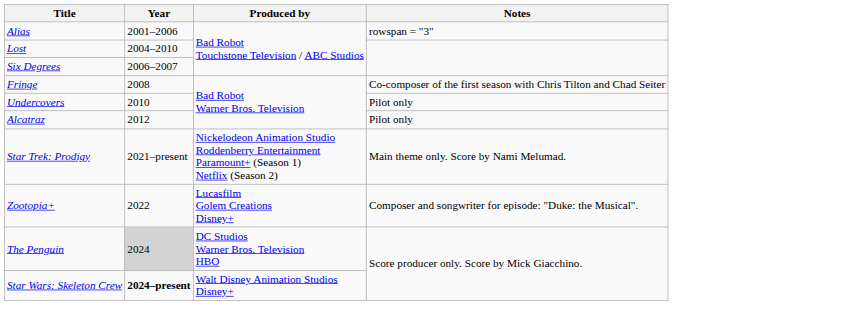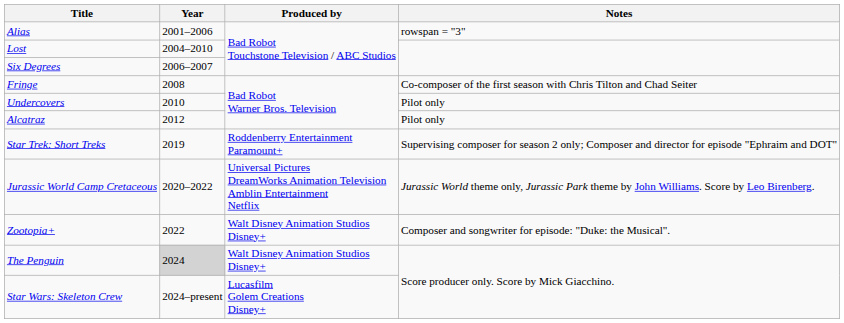+ row: Star Trek: Short Treks | 2019 | Roddenberry Entertainment Paramount+ | Supervising composer for season 2 only; Composer and director for episode "Ephraim and DOT"
+ row: Jurassic World Camp Cretaceous | 2020–2022 | Universal Pictures DreamWorks Animation Television Amblin Entertainment Netflix | Jurassic World theme only, Jurassic Park theme by John Williams. Score by Leo Birenberg.
- row: Star Trek: Prodigy | 2021–present | Nickelodeon Animation Studio Roddenberry Entertainment Paramount+ (Season 1) Netflix (Season 2) | Main theme only. Score by Nami Melumad.
Zootopia+ | Produced by: Lucasfilm Golem Creations Disney+ -> Walt Disney Animation Studios Disney+
The Penguin | Produced by: DC Studios Warner Bros. Television HBO -> Walt Disney Animation Studios Disney+
Star Wars: Skeleton Crew | Year: bold -> normal
Star Wars: Skeleton Crew | Produced by: Walt Disney Animation Studios Disney+ -> Lucasfilm Golem Creations Disney+
